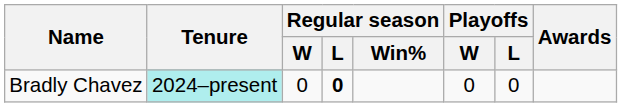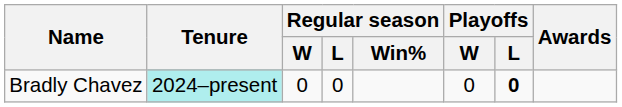Bradly Chavez | Regular season / L: bold -> normal
Bradly Chavez | Playoffs / L: normal -> bold
